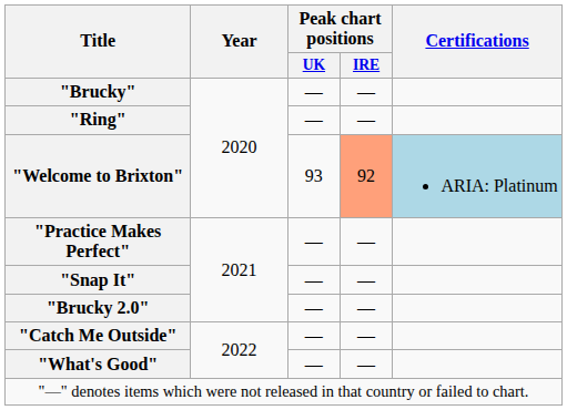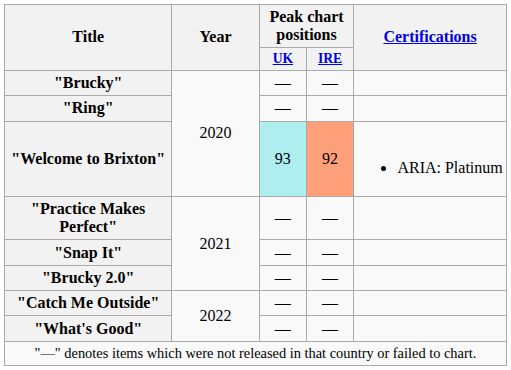"Welcome to Brixton" | Peak chart positions / UK: no background -> paleturquoise background
"Welcome to Brixton" | Certifications: lightblue background -> no background
